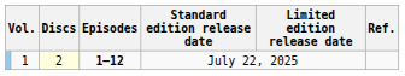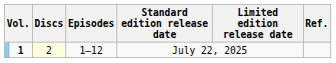row 2 | column 2: normal -> bold
row 2 | Episodes: bold -> normal
